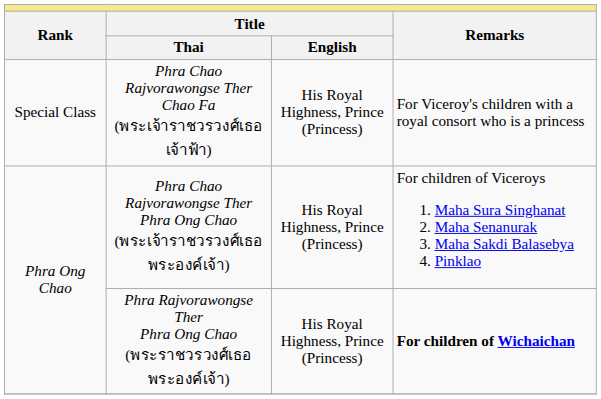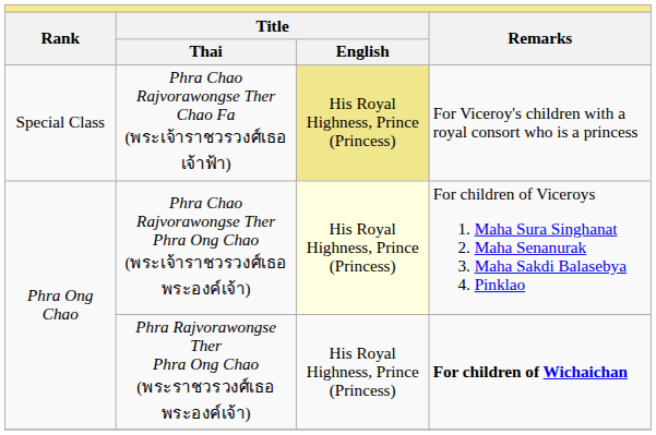row 4 | column 3: no background -> khaki background
row 5 | column 3: no background -> lightyellow background
